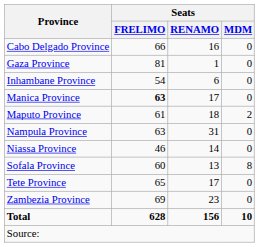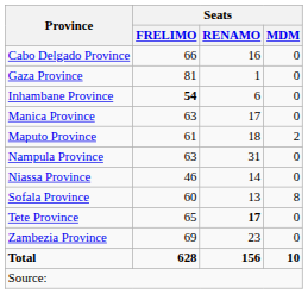Inhambane Province | Seats / FRELIMO: normal -> bold
Manica Province | Seats / FRELIMO: bold -> normal
Tete Province | Seats / RENAMO: normal -> bold
